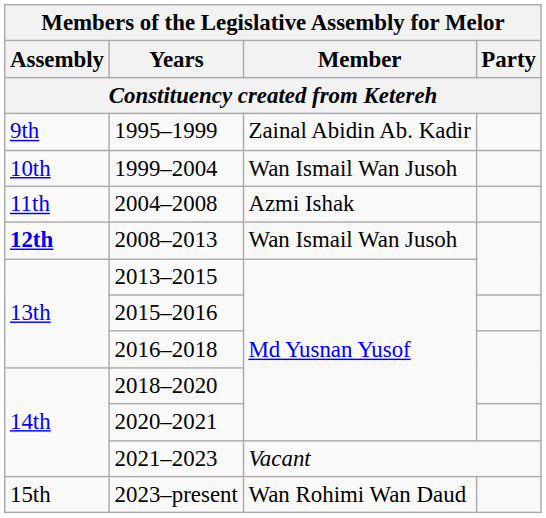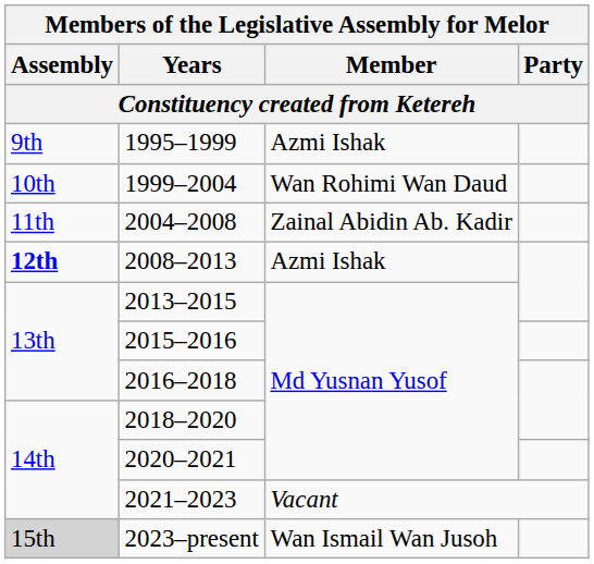1995–1999 | Member: Zainal Abidin Ab. Kadir -> Azmi Ishak
1999–2004 | Member: Wan Ismail Wan Jusoh -> Wan Rohimi Wan Daud
2004–2008 | Member: Azmi Ishak -> Zainal Abidin Ab. Kadir
2008–2013 | Member: Wan Ismail Wan Jusoh -> Azmi Ishak
2023–present | Assembly: no background -> lightgrey background
2023–present | Member: Wan Rohimi Wan Daud -> Wan Ismail Wan Jusoh
